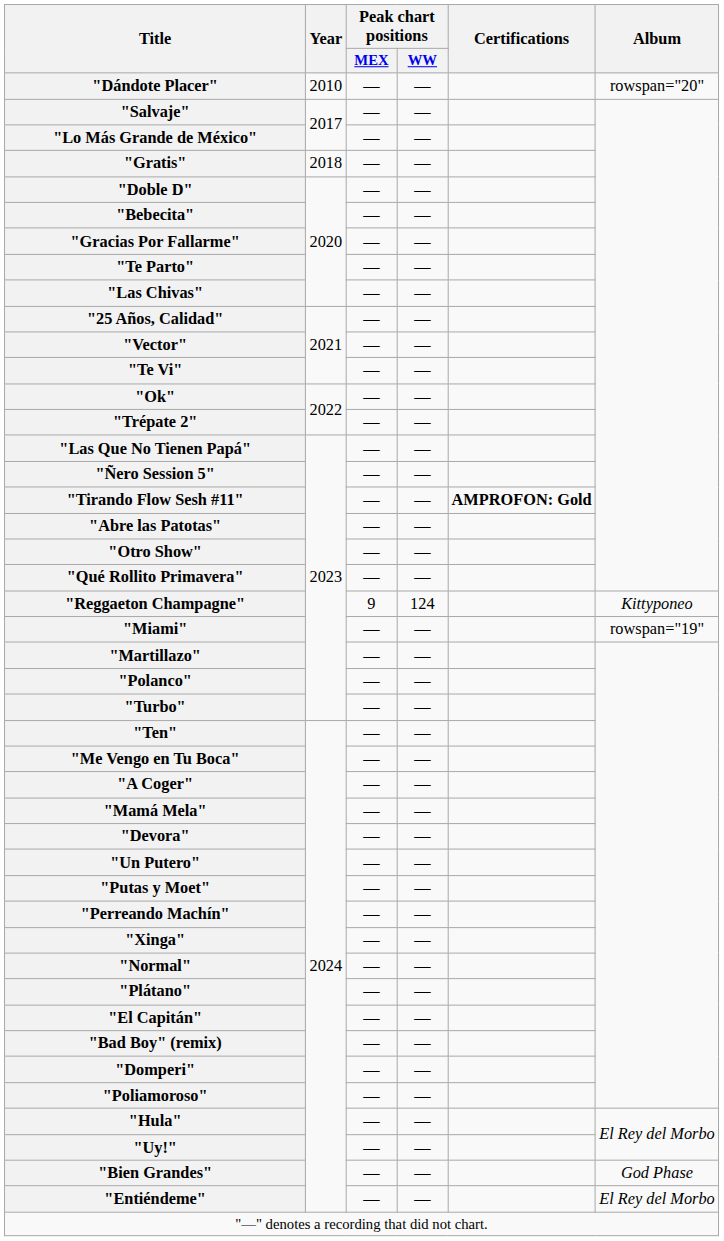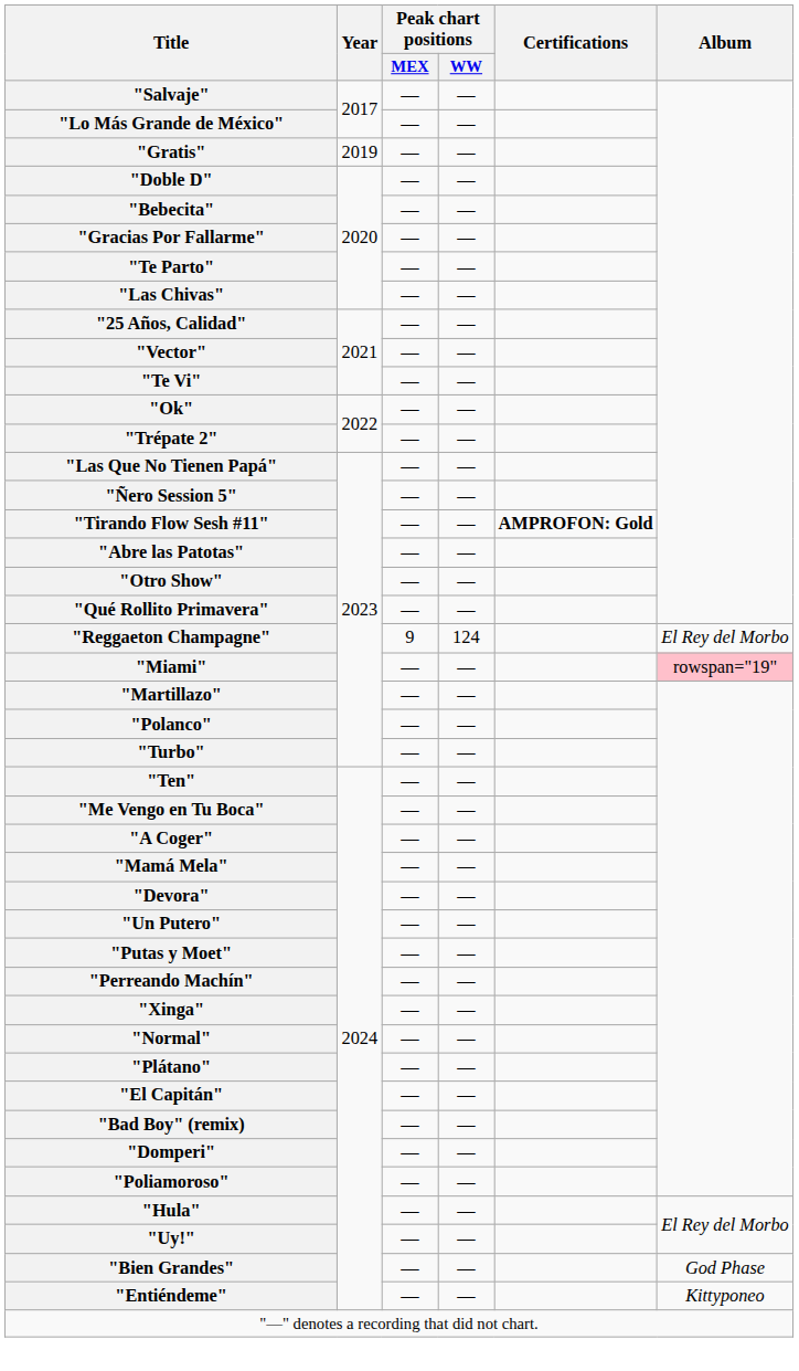- row: "Dándote Placer" | 2010 | — | — | rowspan="20"
"Gratis" | Year: 2018 -> 2019
"Reggaeton Champagne" | Album: Kittyponeo -> El Rey del Morbo
"Miami" | Album: no background -> pink background
"Entiéndeme" | Album: El Rey del Morbo -> Kittyponeo
